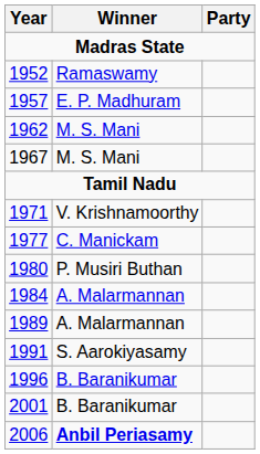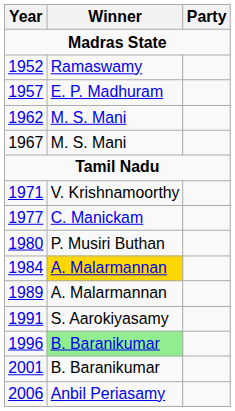1984 | Winner: no background -> gold background
1996 | Winner: no background -> lightgreen background
2006 | Winner: bold -> normal
